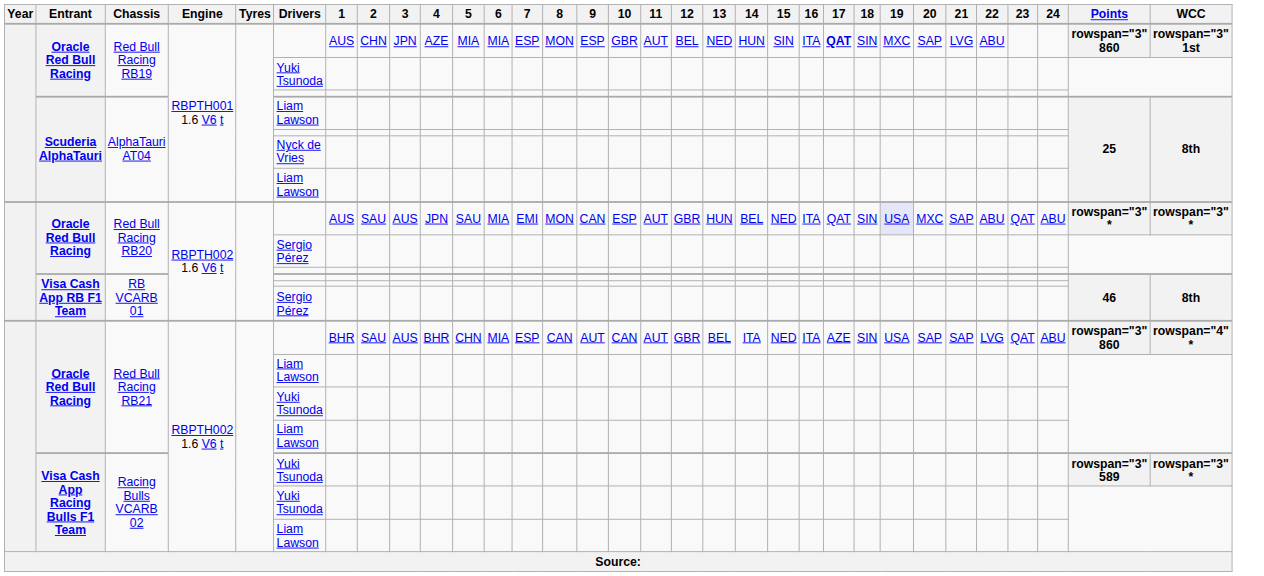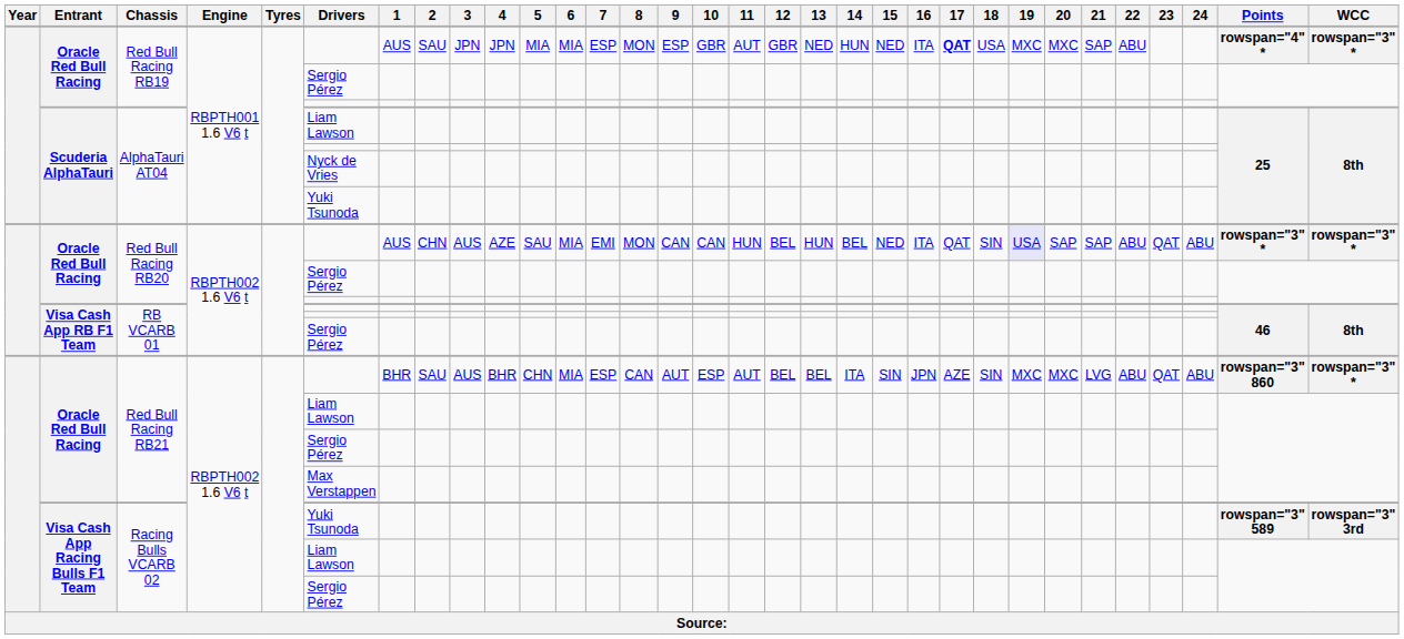row 2 | 2: CHN -> SAU
row 2 | 4: AZE -> JPN
row 2 | 12: BEL -> GBR
row 2 | 15: SIN -> NED
row 2 | 18: SIN -> USA
row 2 | 20: SAP -> MXC
row 2 | 21: LVG -> SAP
row 2 | Points: rowspan="3" 860 -> rowspan="4" *
row 2 | WCC: rowspan="3" 1st -> rowspan="3" *
row 3 | Drivers: Yuki Tsunoda -> Sergio Pérez
row 8 | Drivers: Liam Lawson -> Yuki Tsunoda
row 9 | 2: SAU -> CHN
row 9 | 4: JPN -> AZE
row 9 | 10: ESP -> CAN
row 9 | 11: AUT -> HUN
row 9 | 12: GBR -> BEL
row 9 | 20: MXC -> SAP
row 15 | 10: CAN -> ESP
row 15 | 12: GBR -> BEL
row 15 | 15: NED -> SIN
row 15 | 16: ITA -> JPN
row 15 | 19: USA -> MXC
row 15 | 20: SAP -> MXC
row 15 | 21: SAP -> LVG
row 15 | 22: LVG -> ABU
row 15 | WCC: rowspan="4" * -> rowspan="3" *
row 17 | Drivers: Yuki Tsunoda -> Sergio Pérez
row 18 | Drivers: Liam Lawson -> Max Verstappen
row 19 | WCC: rowspan="3" * -> rowspan="3" 3rd
row 20 | Drivers: Yuki Tsunoda -> Liam Lawson
row 21 | Drivers: Liam Lawson -> Sergio Pérez
